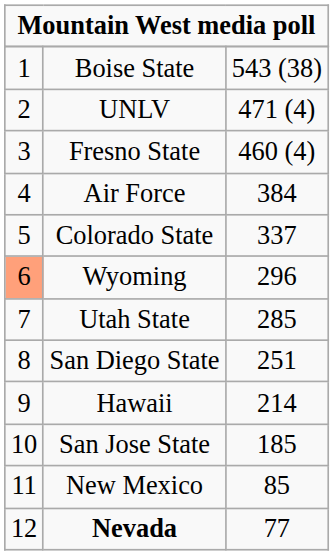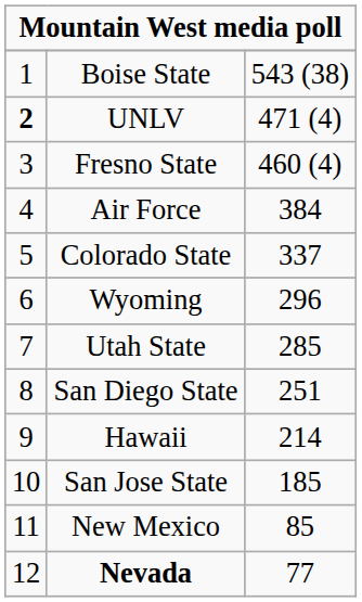UNLV | column 1: normal -> bold
Wyoming | column 1: lightsalmon background -> no background
